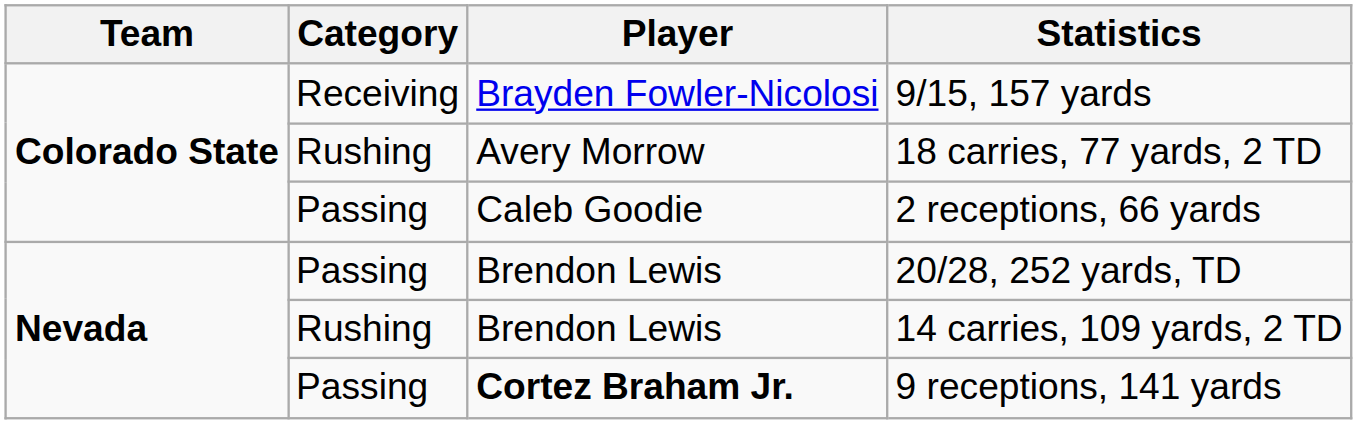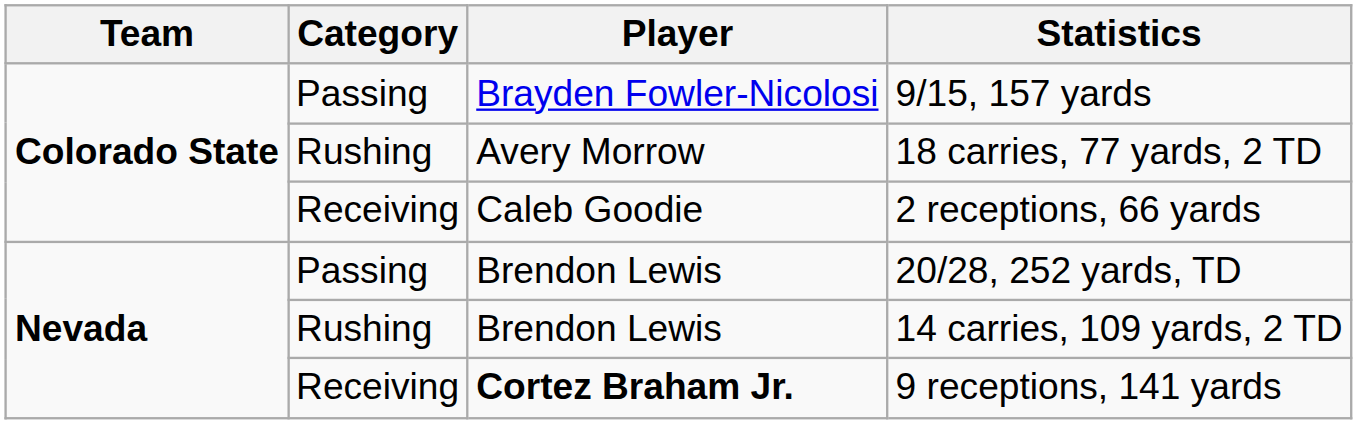9/15, 157 yards | Category: Receiving -> Passing
2 receptions, 66 yards | Category: Passing -> Receiving
9 receptions, 141 yards | Category: Passing -> Receiving
